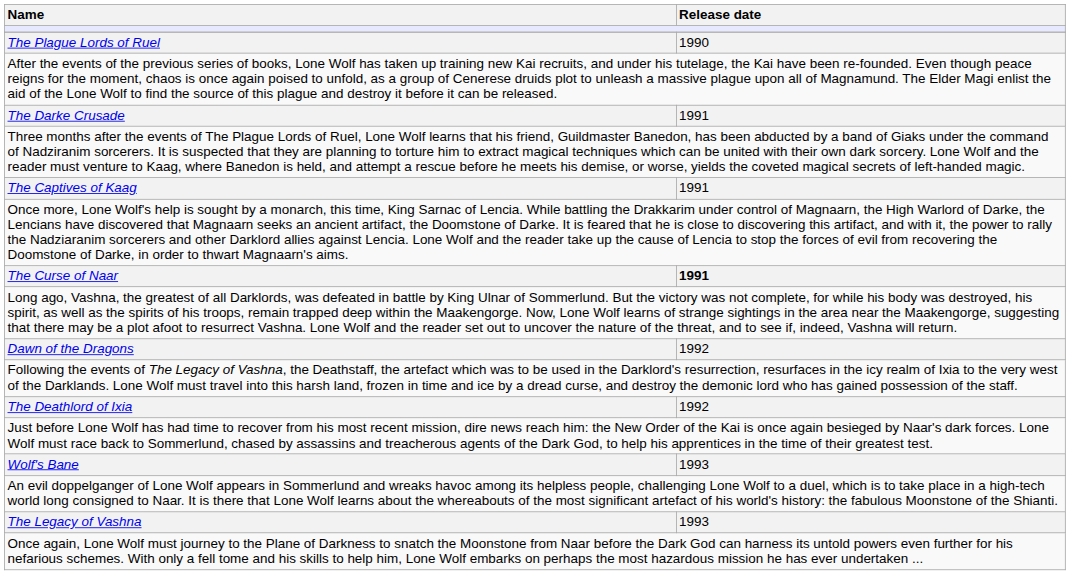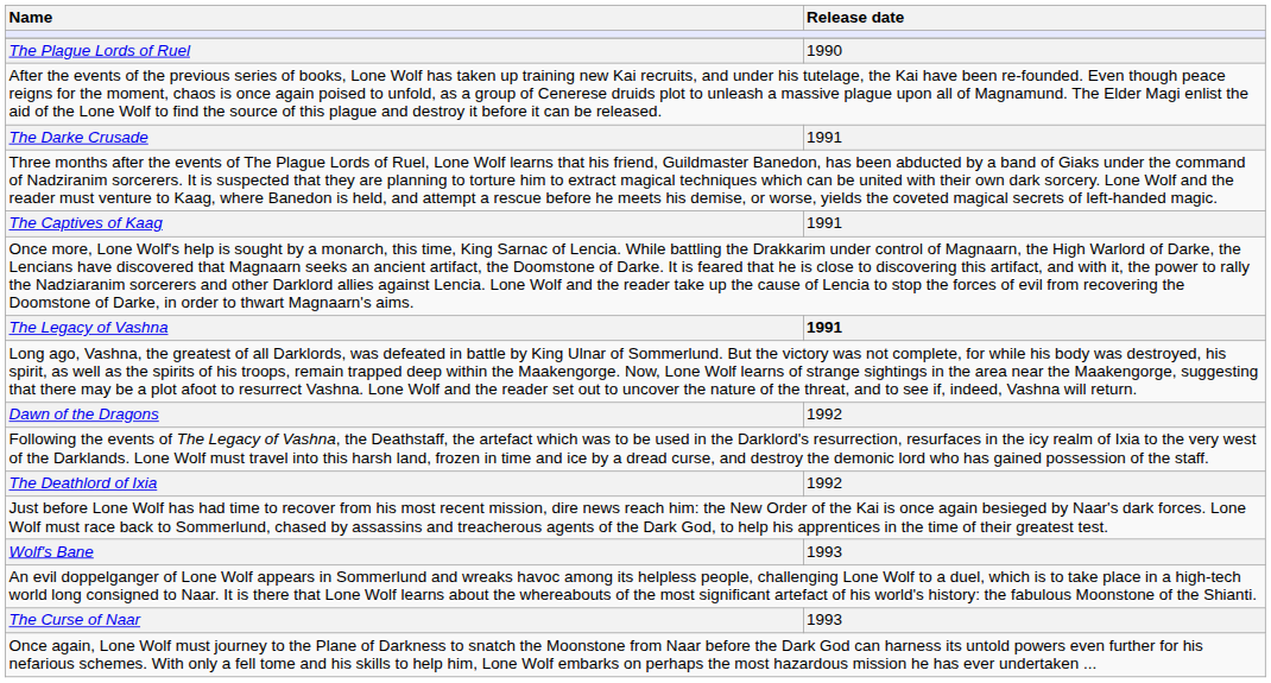row 9 | Name: The Curse of Naar -> The Legacy of Vashna
row 17 | Name: The Legacy of Vashna -> The Curse of Naar
